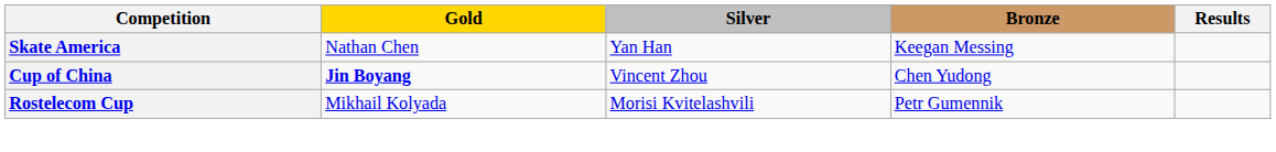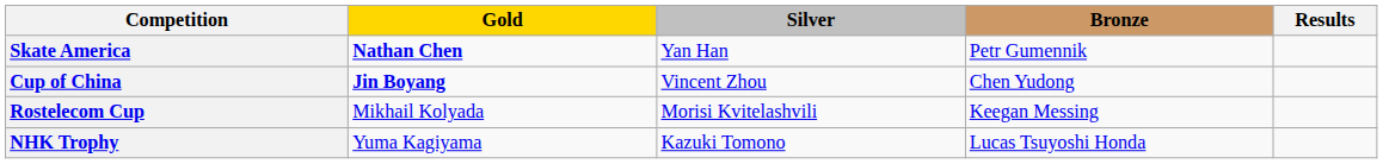Skate America | Gold: normal -> bold
Skate America | Bronze: Keegan Messing -> Petr Gumennik
Rostelecom Cup | Bronze: Petr Gumennik -> Keegan Messing
+ row: NHK Trophy | Yuma Kagiyama | Kazuki Tomono | Lucas Tsuyoshi Honda
